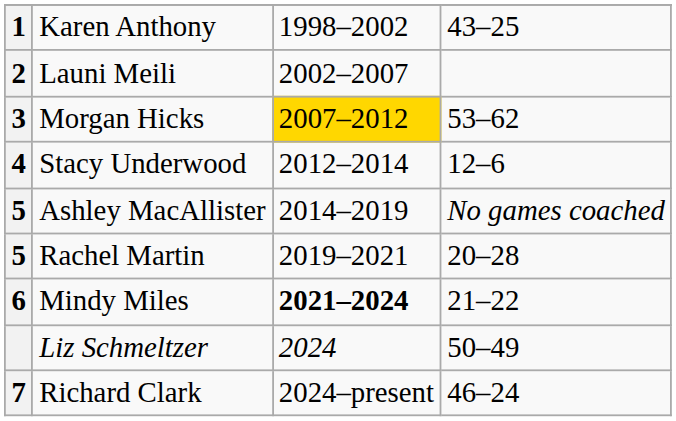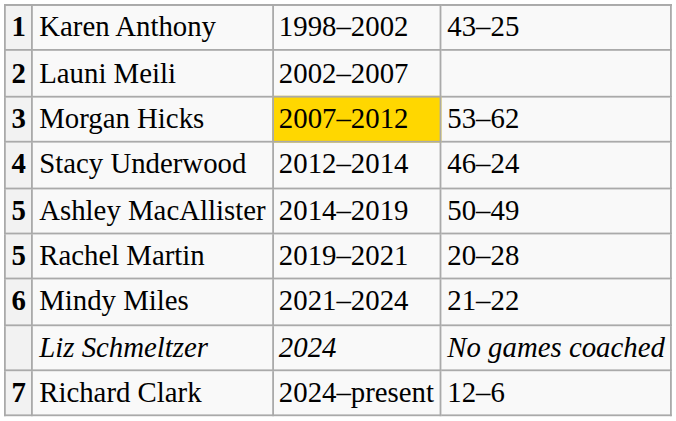Stacy Underwood | column 4: 12–6 -> 46–24
Ashley MacAllister | column 4: No games coached -> 50–49
Mindy Miles | column 3: bold -> normal
Liz Schmeltzer | column 4: 50–49 -> No games coached
Richard Clark | column 4: 46–24 -> 12–6
